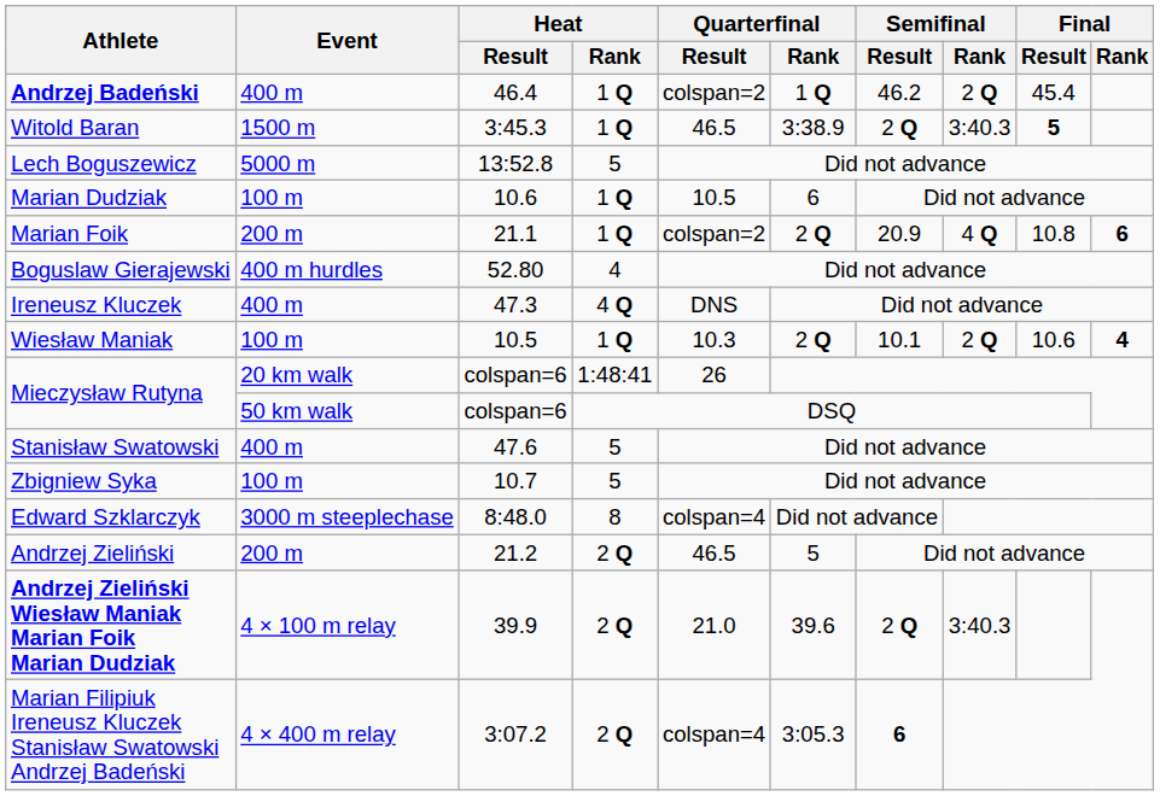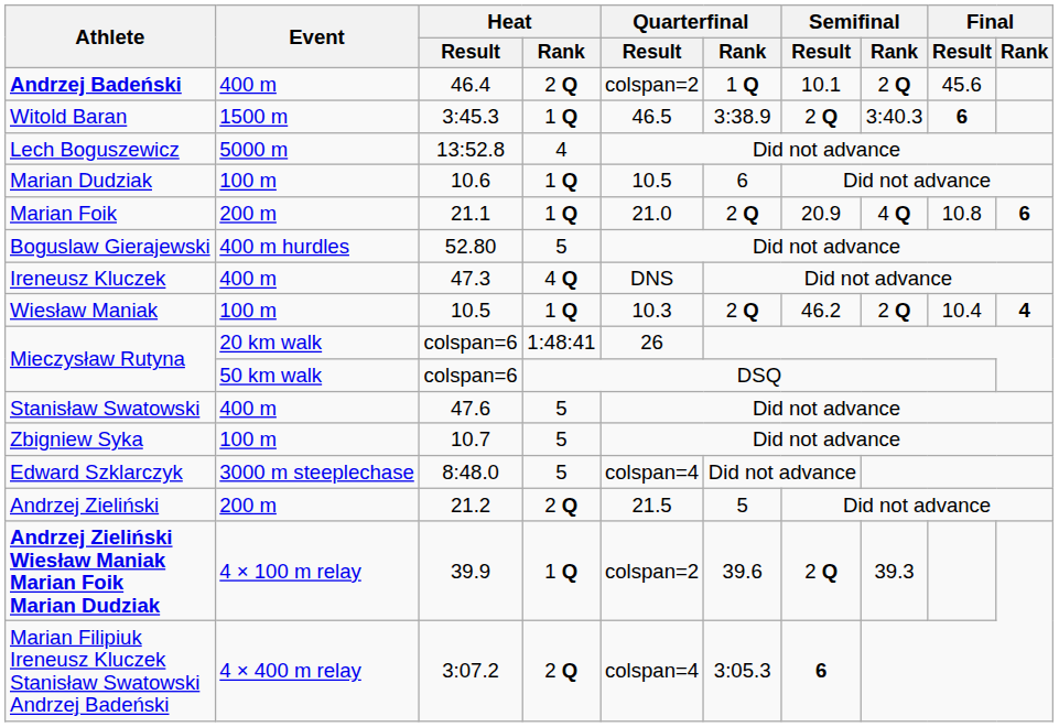Andrzej Badeński | Heat / Rank: 1 Q -> 2 Q
Andrzej Badeński | Semifinal / Result: 46.2 -> 10.1
Andrzej Badeński | Final / Result: 45.4 -> 45.6
Witold Baran | Final / Result: 5 -> 6
Lech Boguszewicz | Heat / Rank: 5 -> 4
Marian Foik | Quarterfinal / Result: colspan=2 -> 21.0
Boguslaw Gierajewski | Heat / Rank: 4 -> 5
Wiesław Maniak | Semifinal / Result: 10.1 -> 46.2
Wiesław Maniak | Final / Result: 10.6 -> 10.4
Edward Szklarczyk | Heat / Rank: 8 -> 5
Andrzej Zieliński | Quarterfinal / Result: 46.5 -> 21.5
Andrzej Zieliński Wiesław Maniak Marian Foik Marian Dudziak | Heat / Rank: 2 Q -> 1 Q
Andrzej Zieliński Wiesław Maniak Marian Foik Marian Dudziak | Quarterfinal / Result: 21.0 -> colspan=2
Andrzej Zieliński Wiesław Maniak Marian Foik Marian Dudziak | Semifinal / Rank: 3:40.3 -> 39.3
